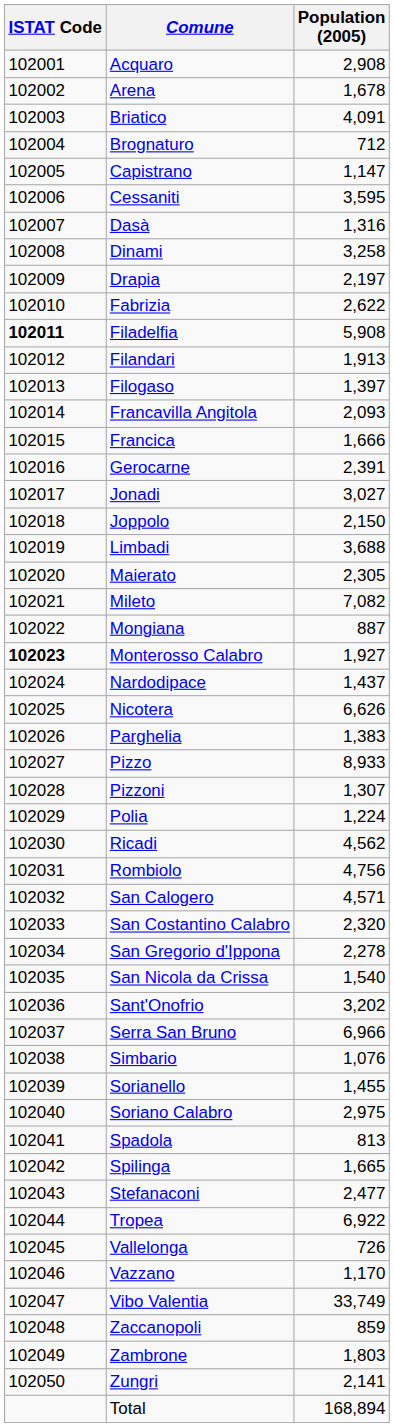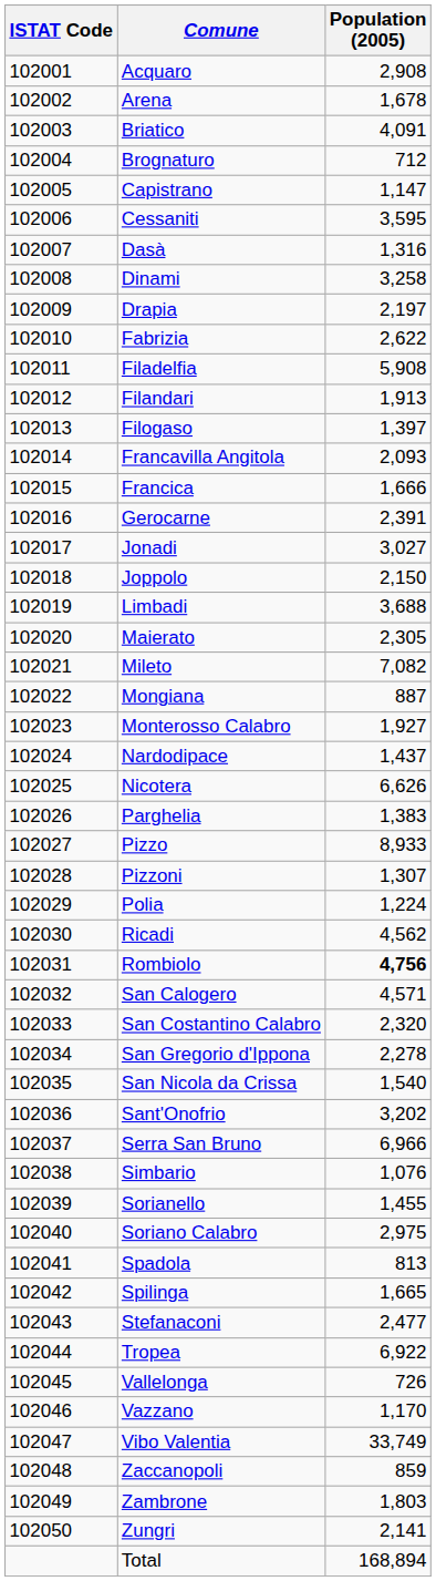Filadelfia | ISTAT Code: bold -> normal
Monterosso Calabro | ISTAT Code: bold -> normal
Rombiolo | Population (2005): normal -> bold
